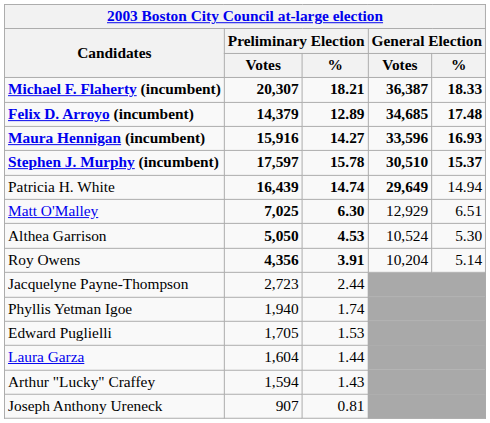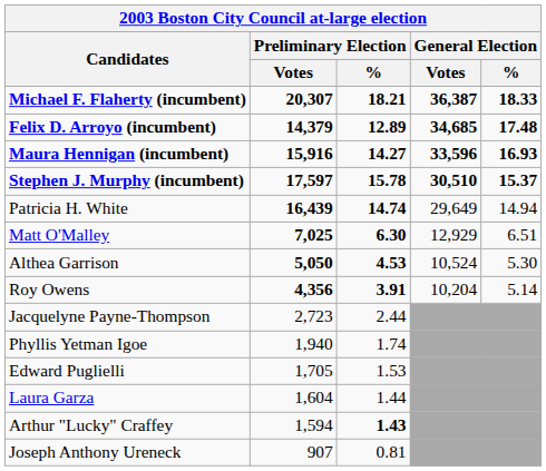Patricia H. White | column 4: bold -> normal
Arthur "Lucky" Craffey | column 3: normal -> bold
